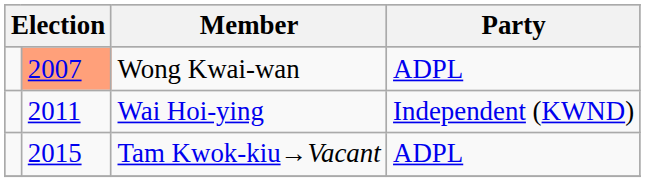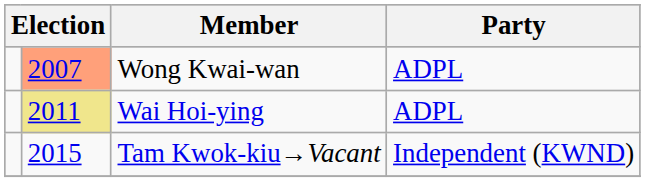Wai Hoi-ying | column 2: no background -> khaki background
Wai Hoi-ying | Party: Independent (KWND) -> ADPL
Tam Kwok-kiu→Vacant | Party: ADPL -> Independent (KWND)
